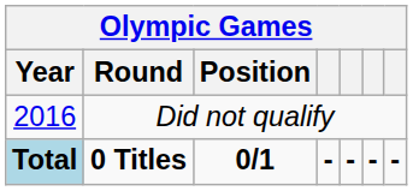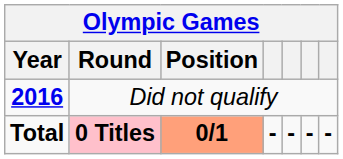2016 | Year: normal -> bold
Total | Year: lightblue background -> no background
Total | Round: no background -> pink background
Total | Position: no background -> lightsalmon background
